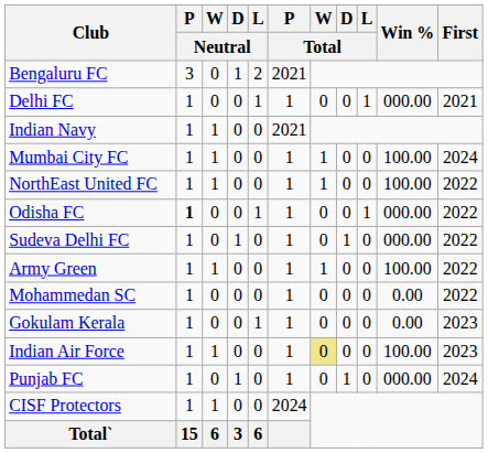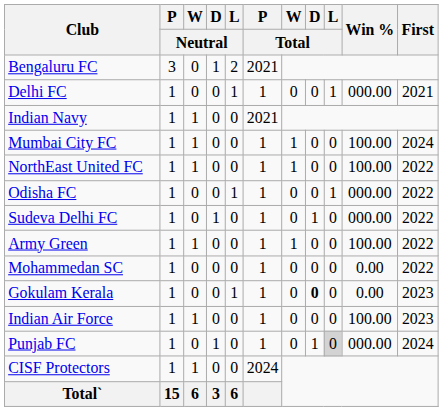Odisha FC | P / Neutral: bold -> normal
Gokulam Kerala | D / Total: normal -> bold
Indian Air Force | W / Total: khaki background -> no background
Punjab FC | L / Total: no background -> lightgrey background
